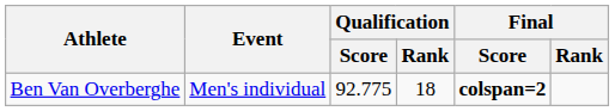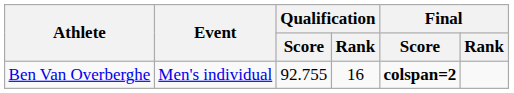Ben Van Overberghe | Qualification / Score: 92.775 -> 92.755
Ben Van Overberghe | Qualification / Rank: 18 -> 16
